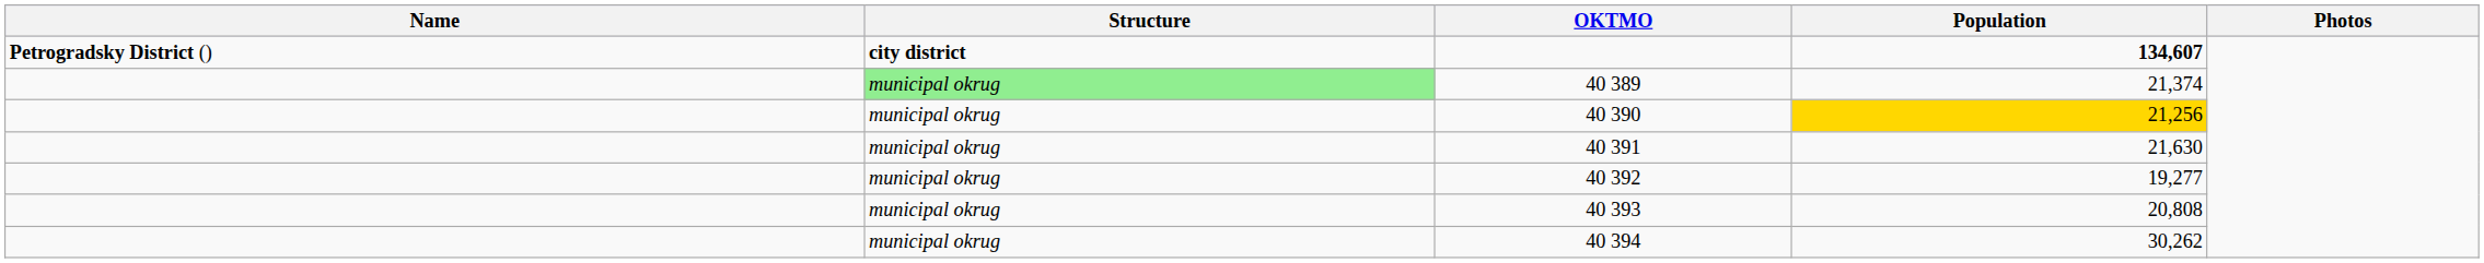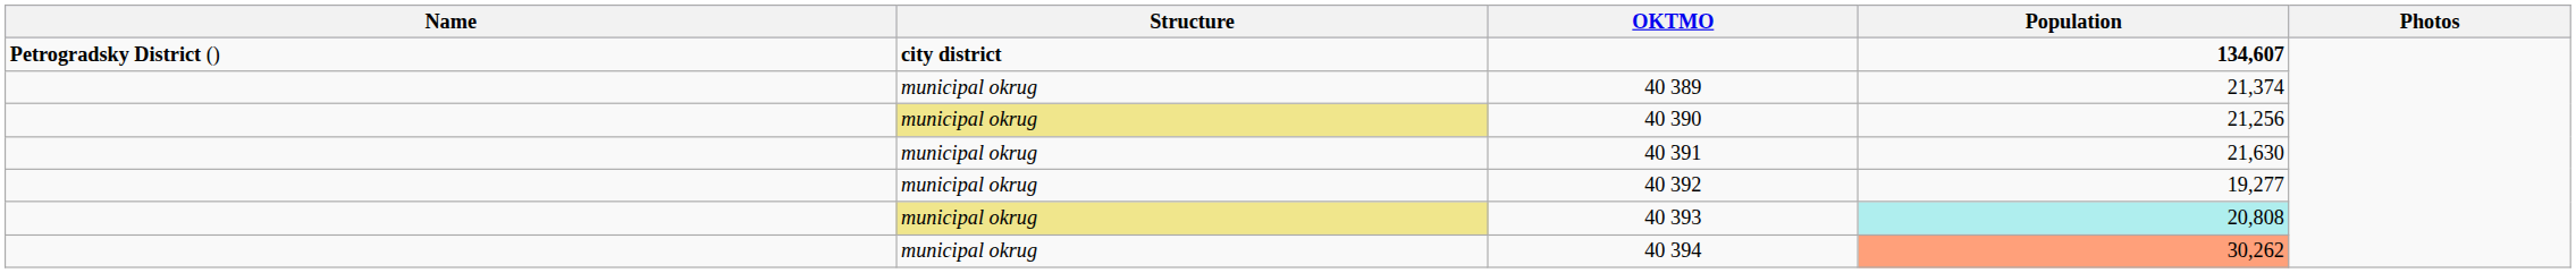40 389 | Structure: lightgreen background -> no background
40 390 | Structure: no background -> khaki background
40 390 | Population: gold background -> no background
40 393 | Structure: no background -> khaki background
40 393 | Population: no background -> paleturquoise background
40 394 | Population: no background -> lightsalmon background
